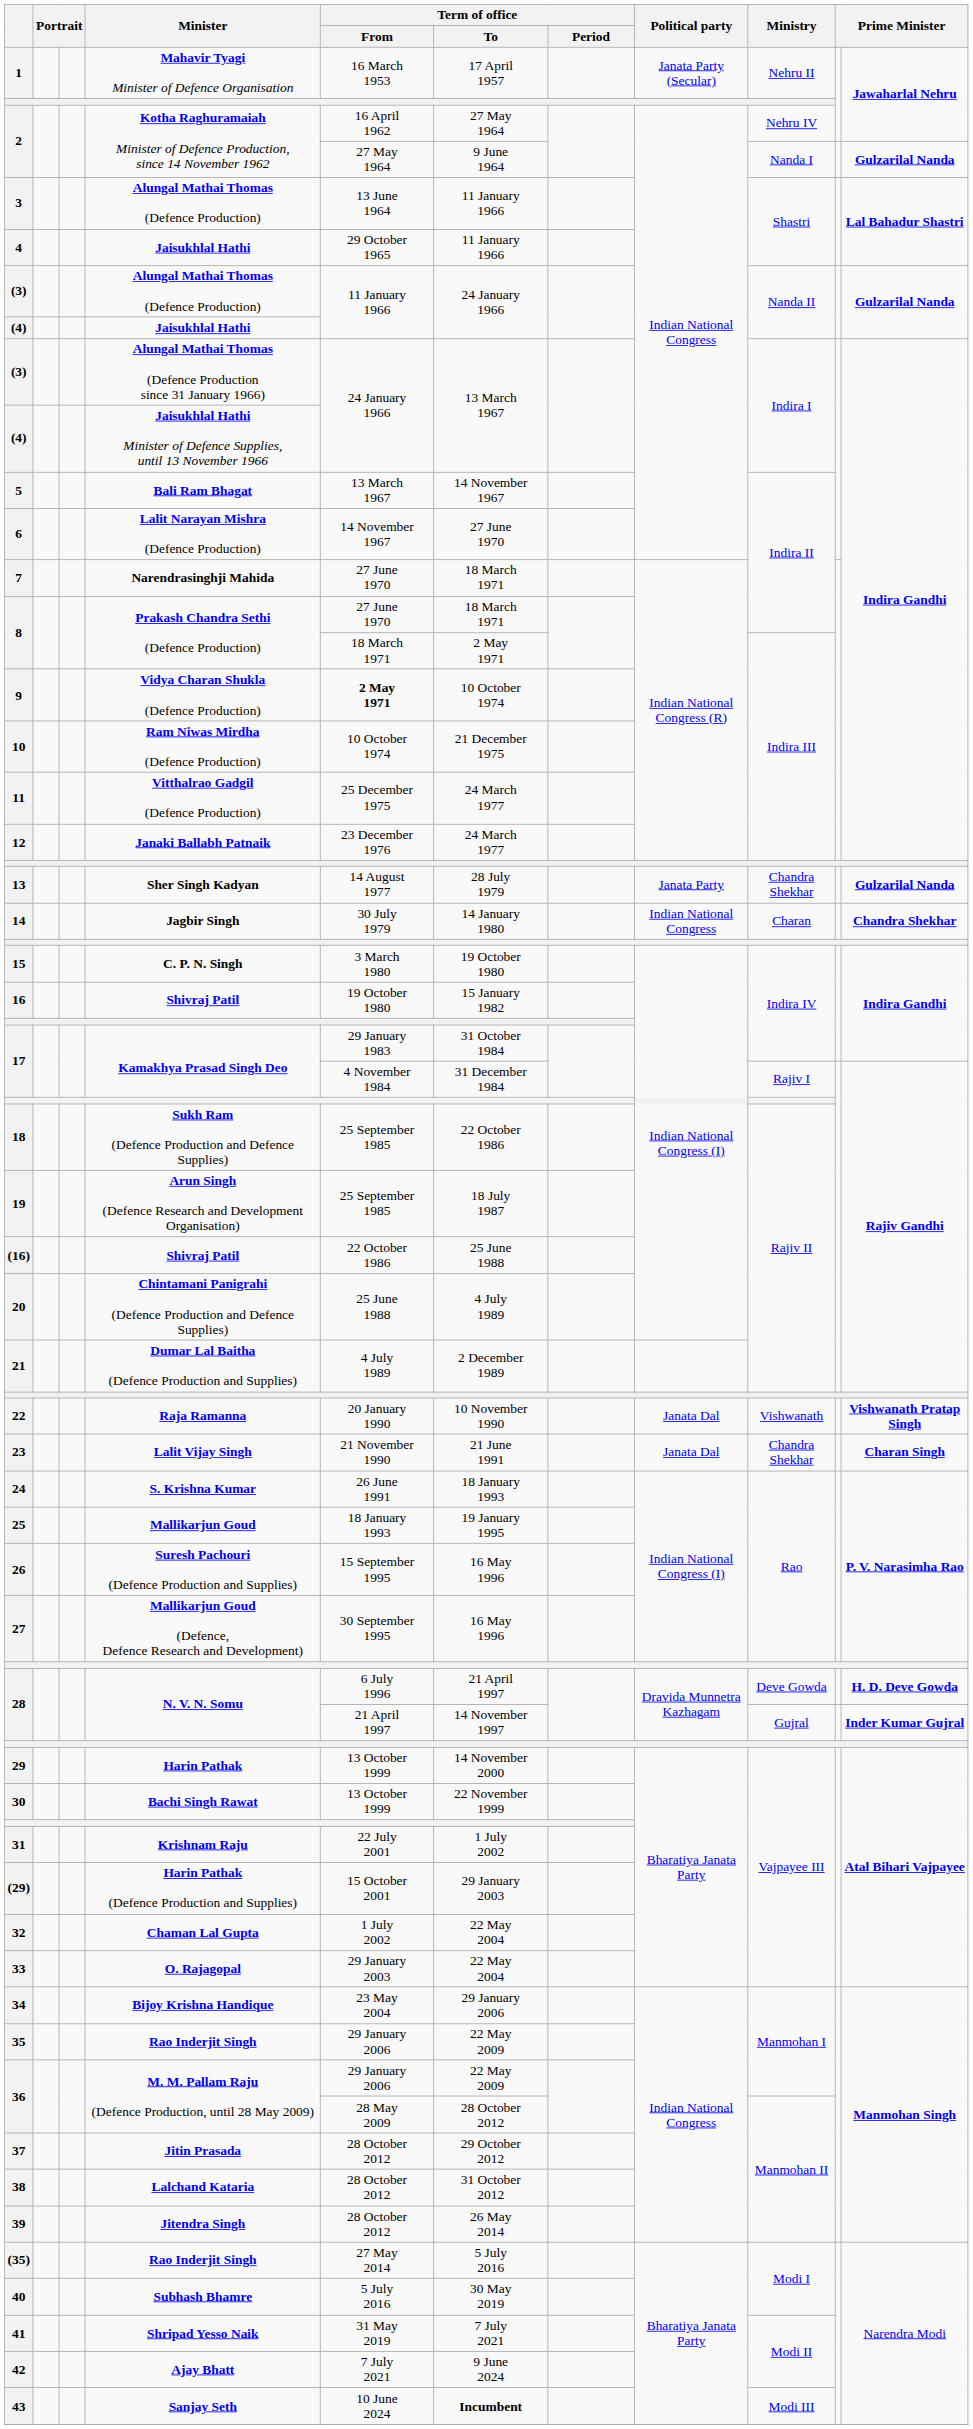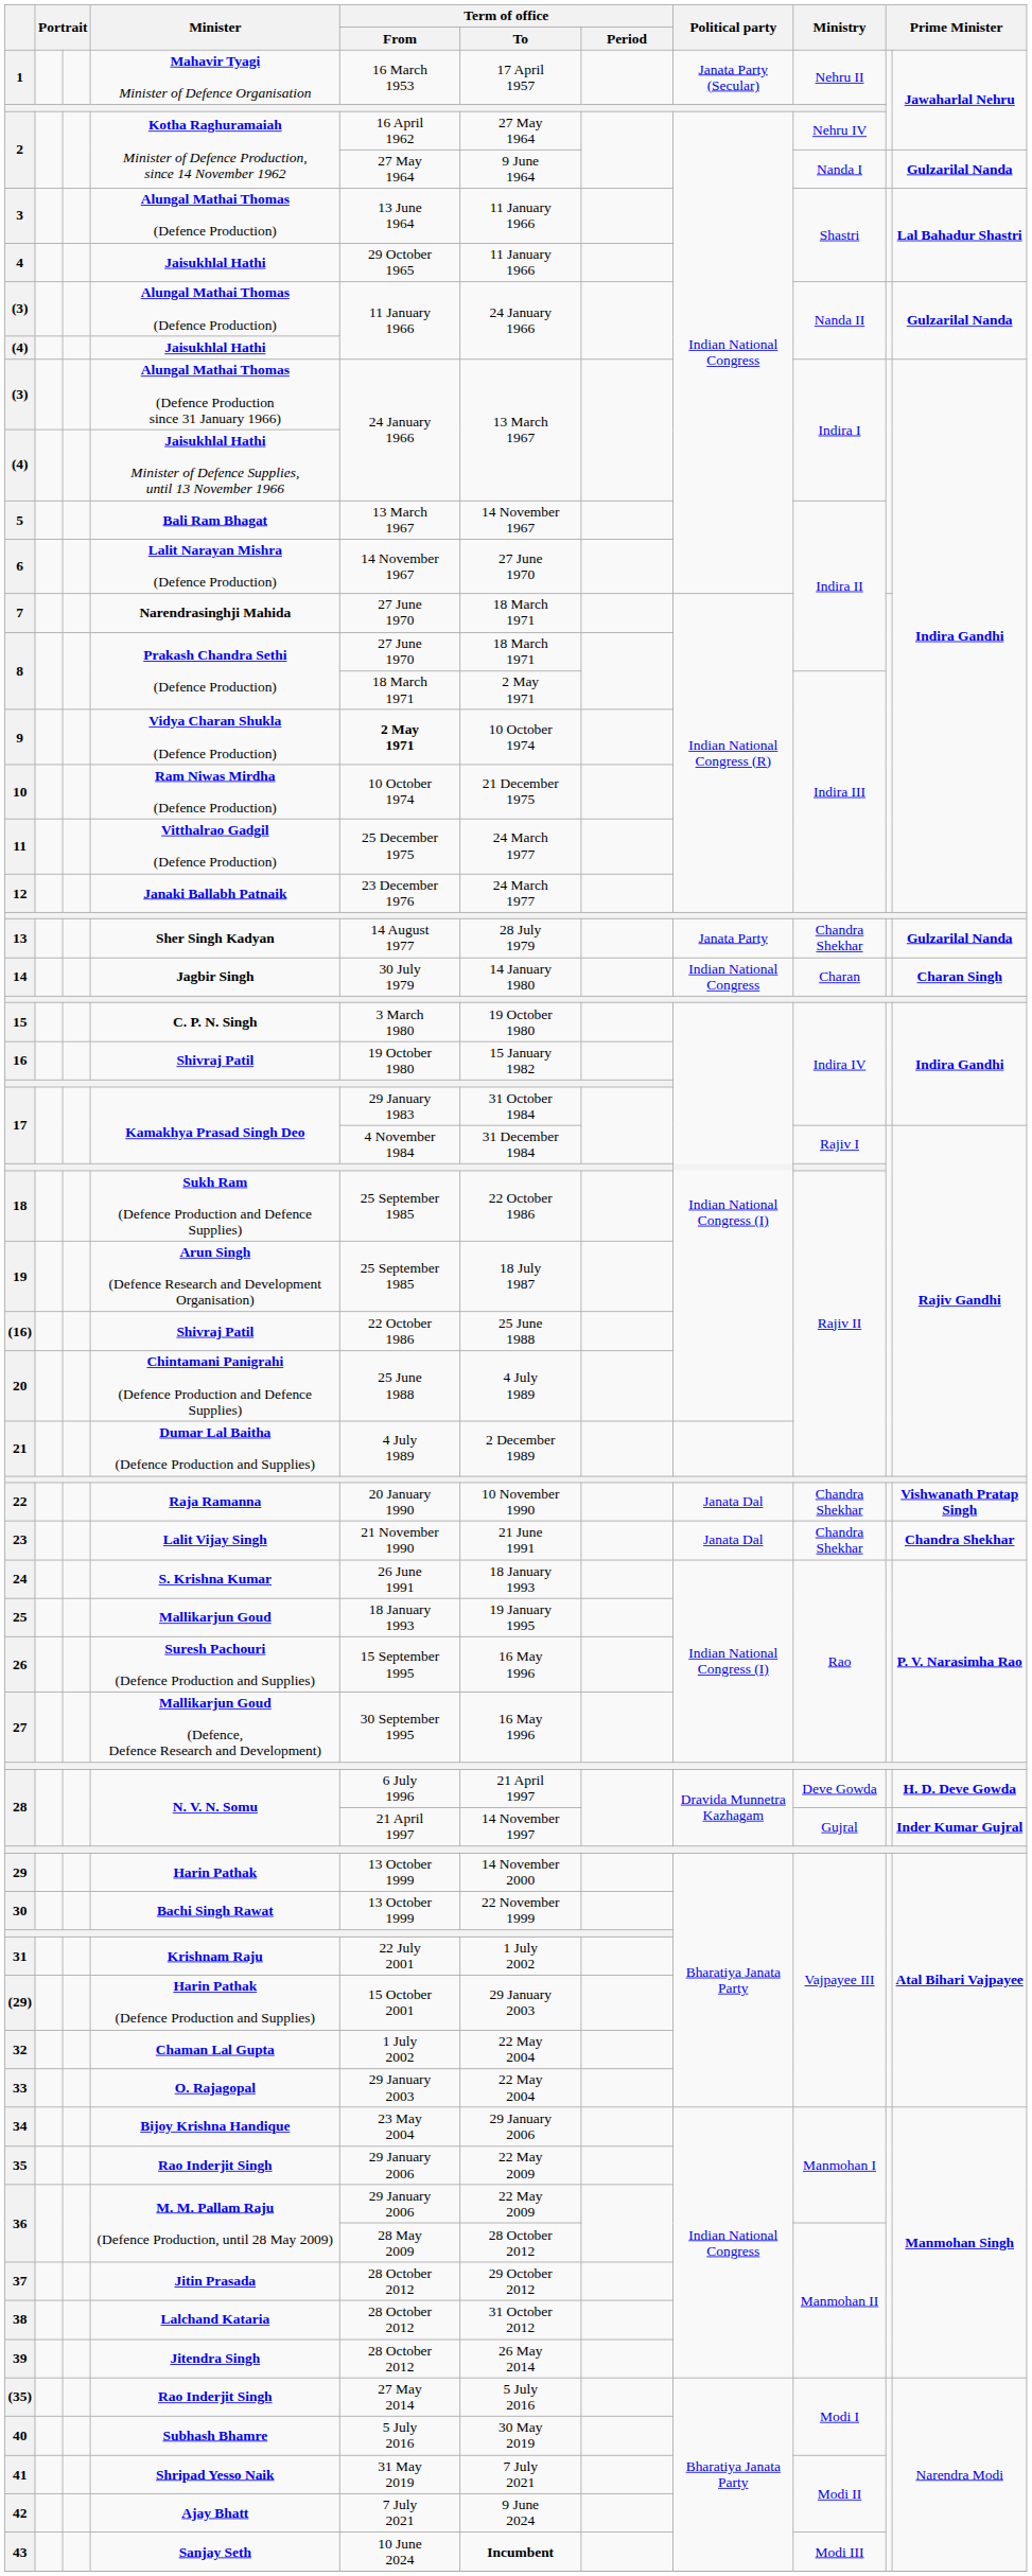14 | column 11: Chandra Shekhar -> Charan Singh
22 | Ministry: Vishwanath -> Chandra Shekhar
23 | column 11: Charan Singh -> Chandra Shekhar
